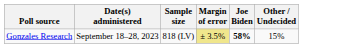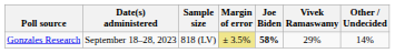+ column: Vivek Ramaswamy | 29%
Gonzales Research | Other / Undecided: 15% -> 14%
